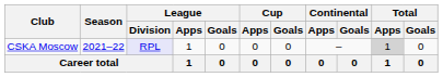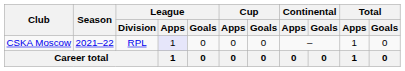CSKA Moscow | League / Division: lavender background -> no background
CSKA Moscow | League / Apps: no background -> lavender background
CSKA Moscow | Total / Apps: lightgrey background -> no background
